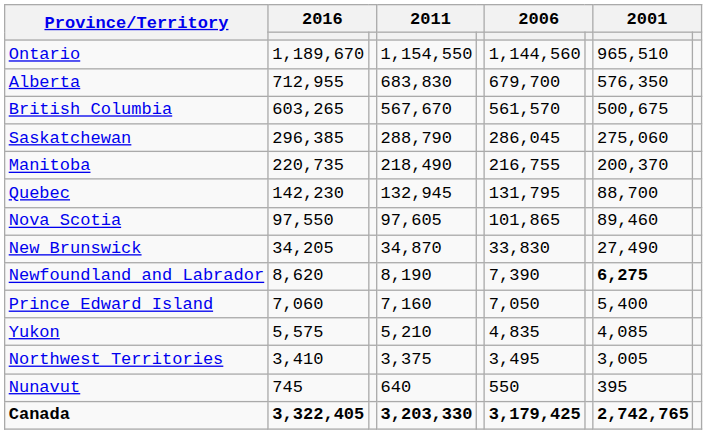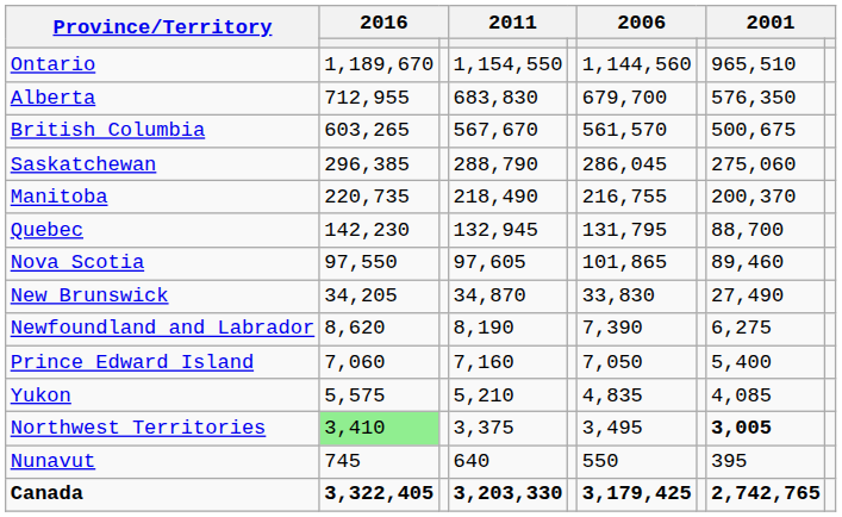Newfoundland and Labrador | column 8: bold -> normal
Northwest Territories | column 2: no background -> lightgreen background
Northwest Territories | column 8: normal -> bold
